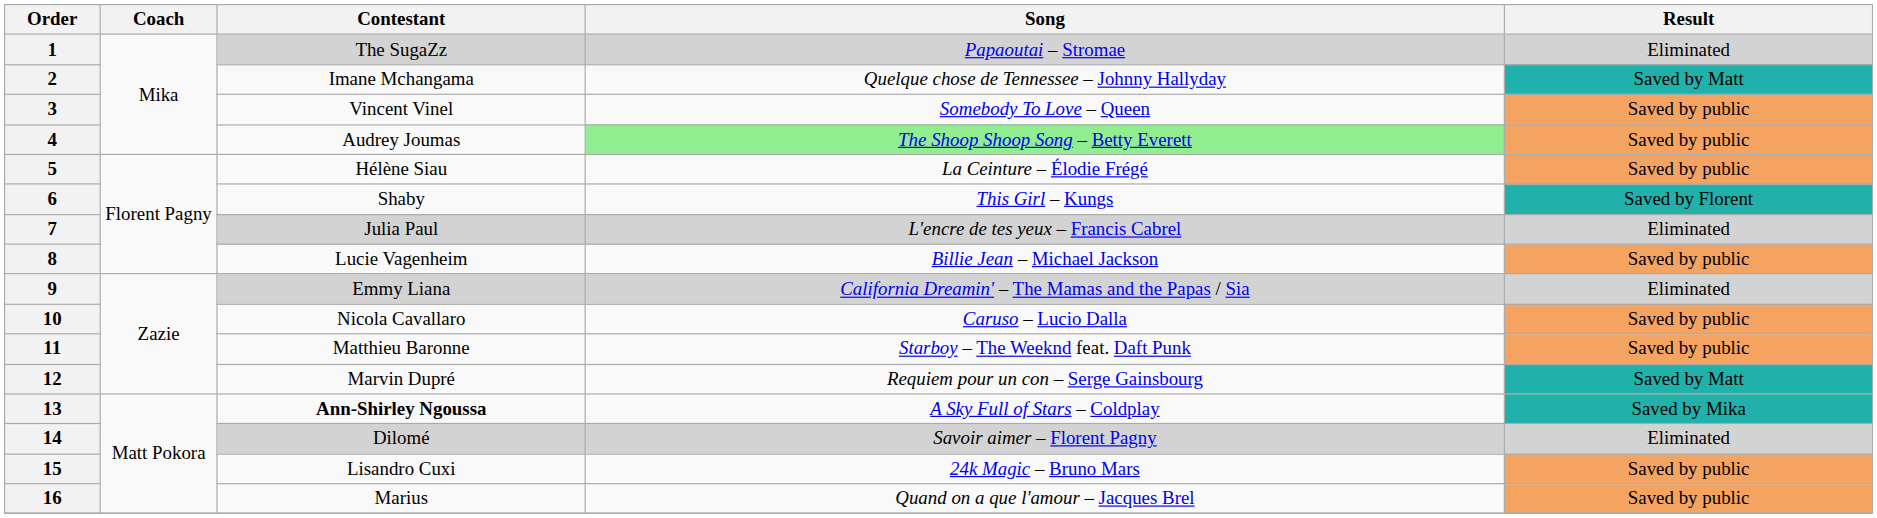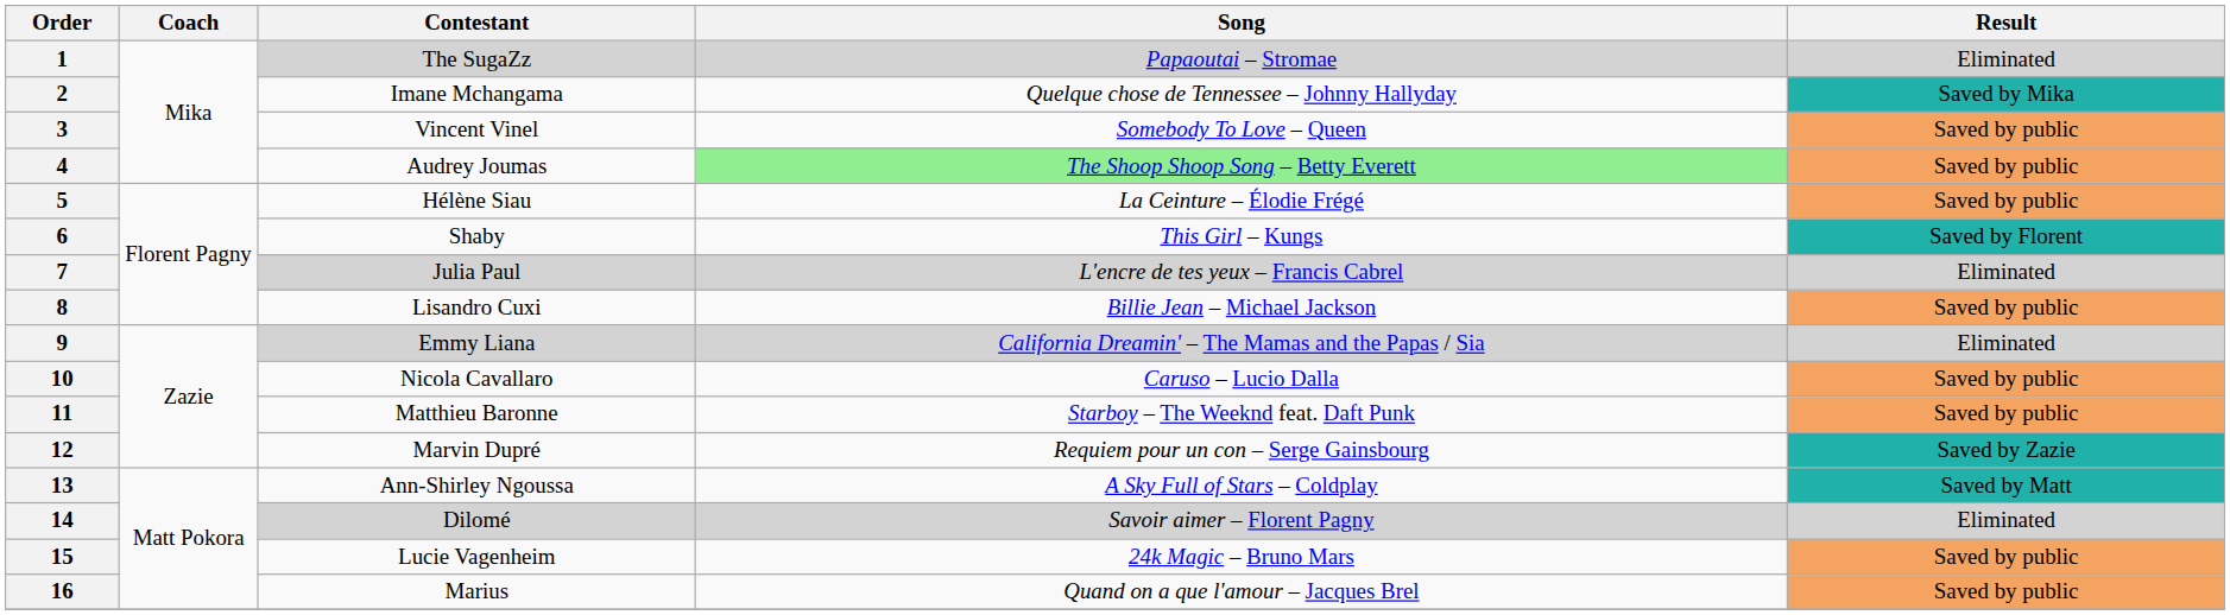2 | Result: Saved by Matt -> Saved by Mika
8 | Contestant: Lucie Vagenheim -> Lisandro Cuxi
12 | Result: Saved by Matt -> Saved by Zazie
13 | Contestant: bold -> normal
13 | Result: Saved by Mika -> Saved by Matt
15 | Contestant: Lisandro Cuxi -> Lucie Vagenheim
